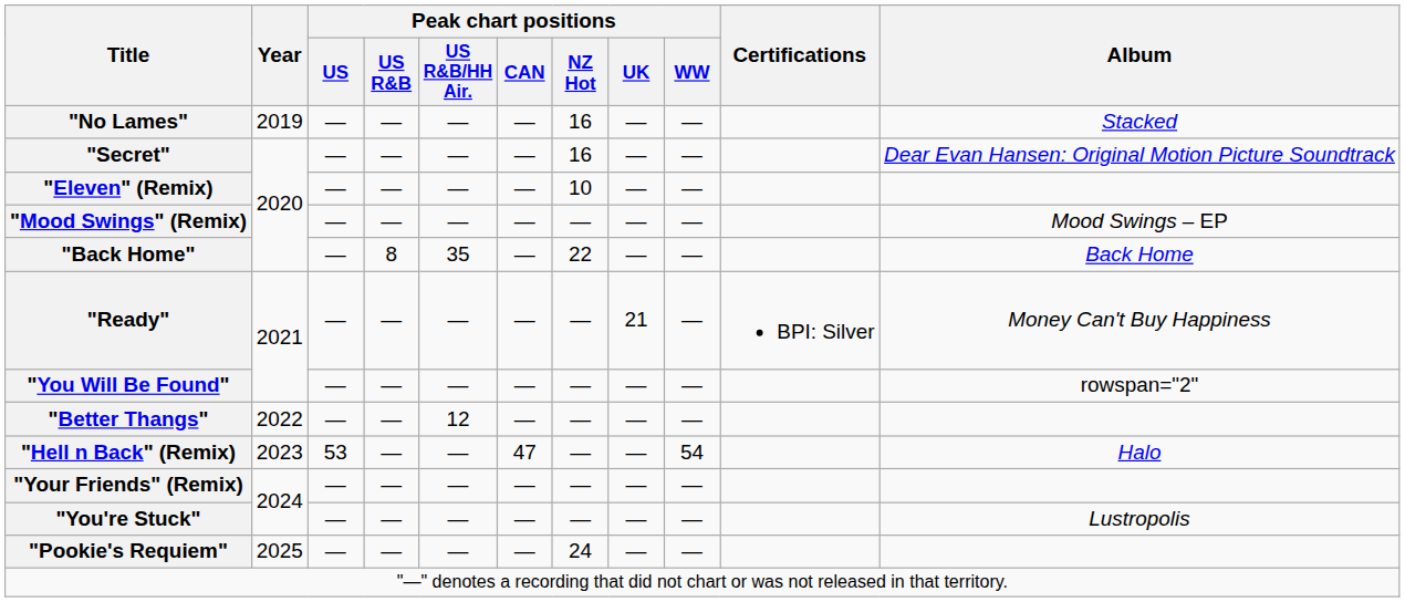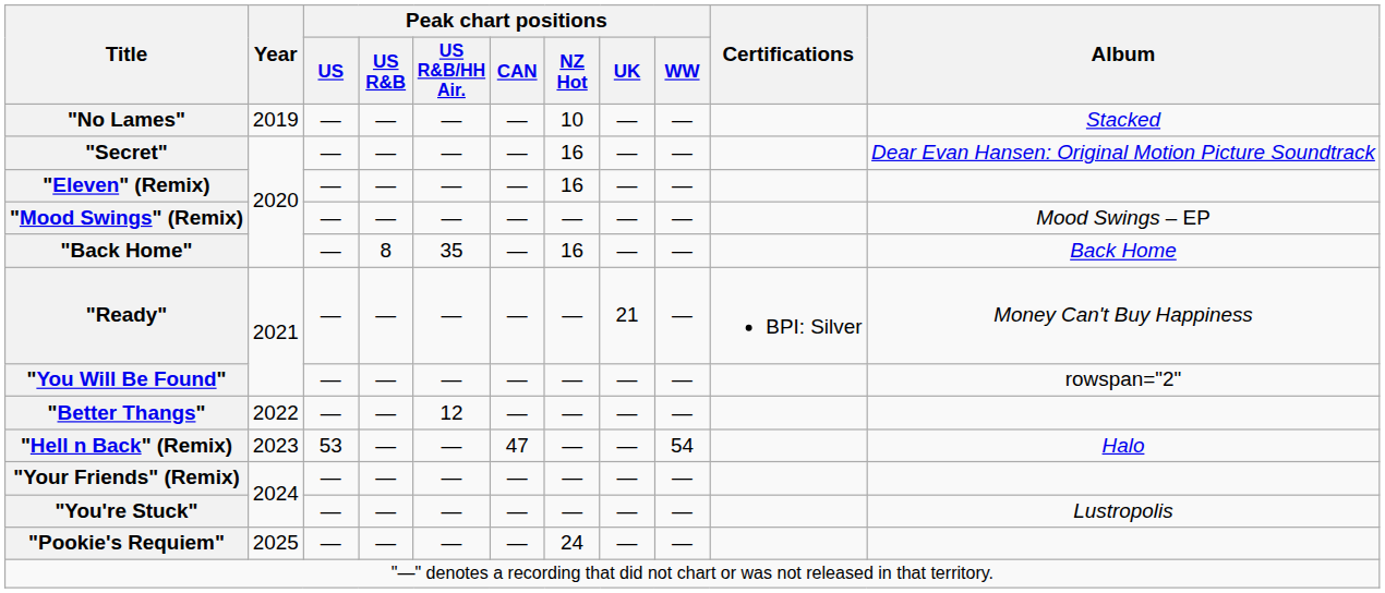"No Lames" | Peak chart positions / NZ Hot: 16 -> 10
"Eleven" (Remix) | Peak chart positions / NZ Hot: 10 -> 16
"Back Home" | Peak chart positions / NZ Hot: 22 -> 16
